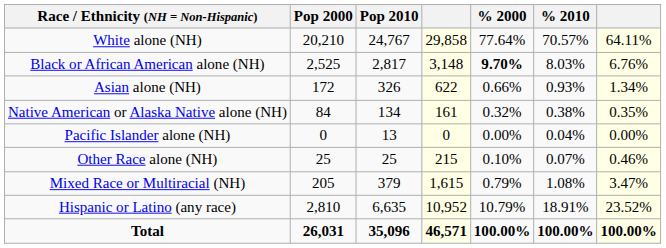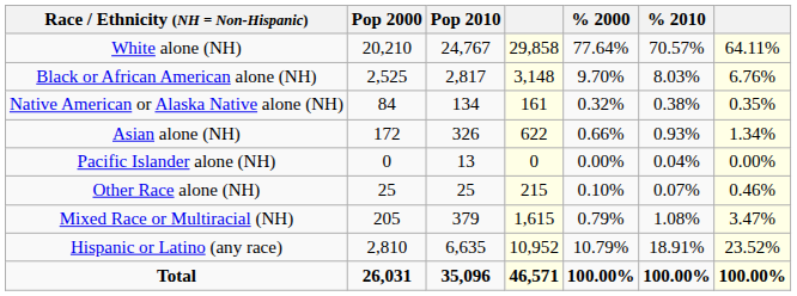Black or African American alone (NH) | % 2000: bold -> normal
rows swapped: Native American or Alaska Native alone (NH) <-> Asian alone (NH)
